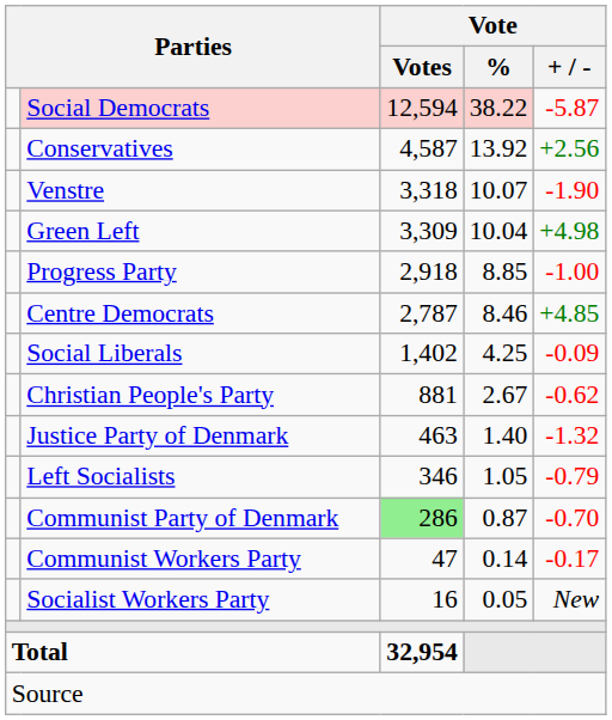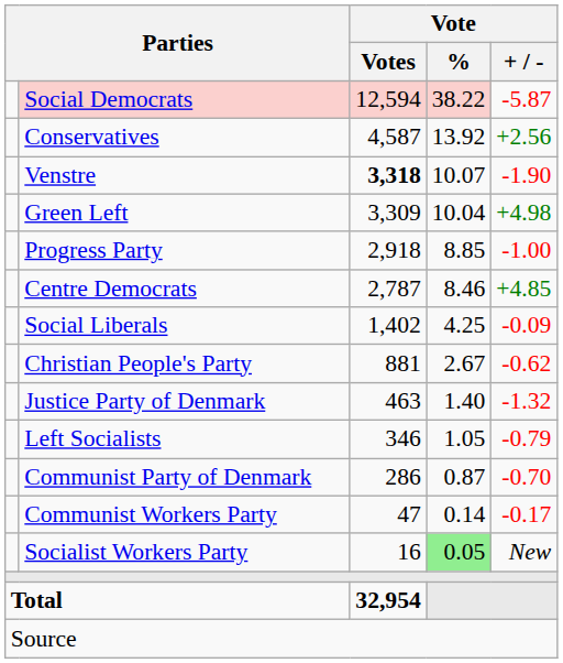Venstre | Vote / Votes: normal -> bold
Communist Party of Denmark | Vote / Votes: lightgreen background -> no background
Socialist Workers Party | Vote / %: no background -> lightgreen background
